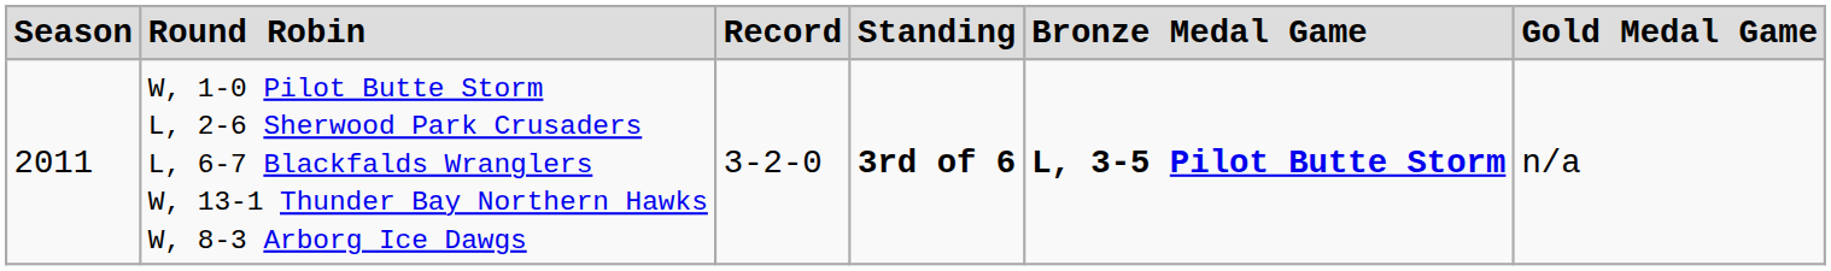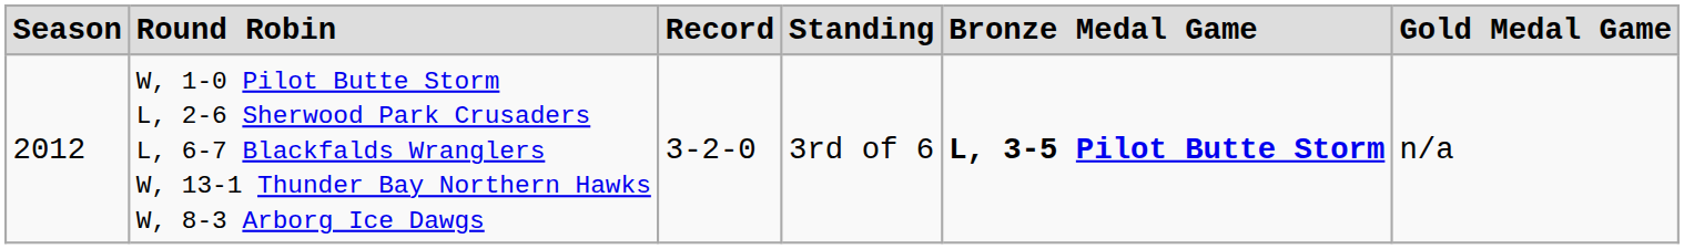row 2 | column 1: 2011 -> 2012
row 2 | column 4: bold -> normal
